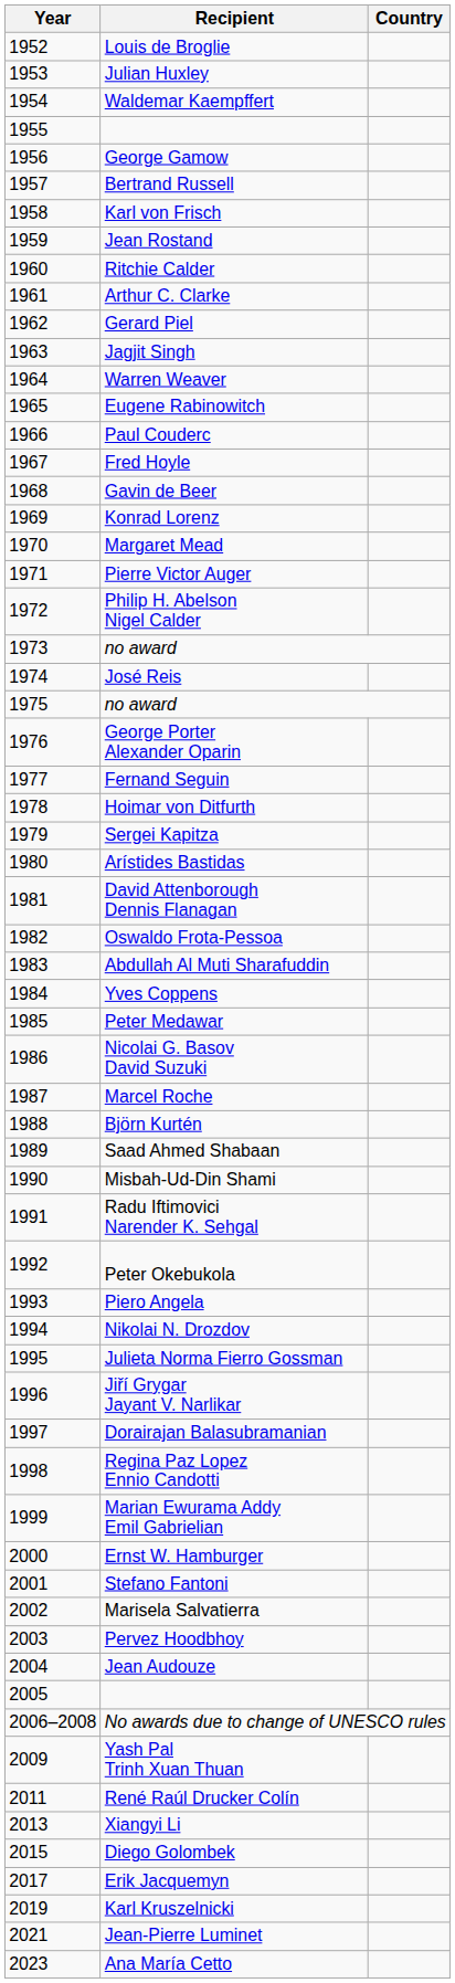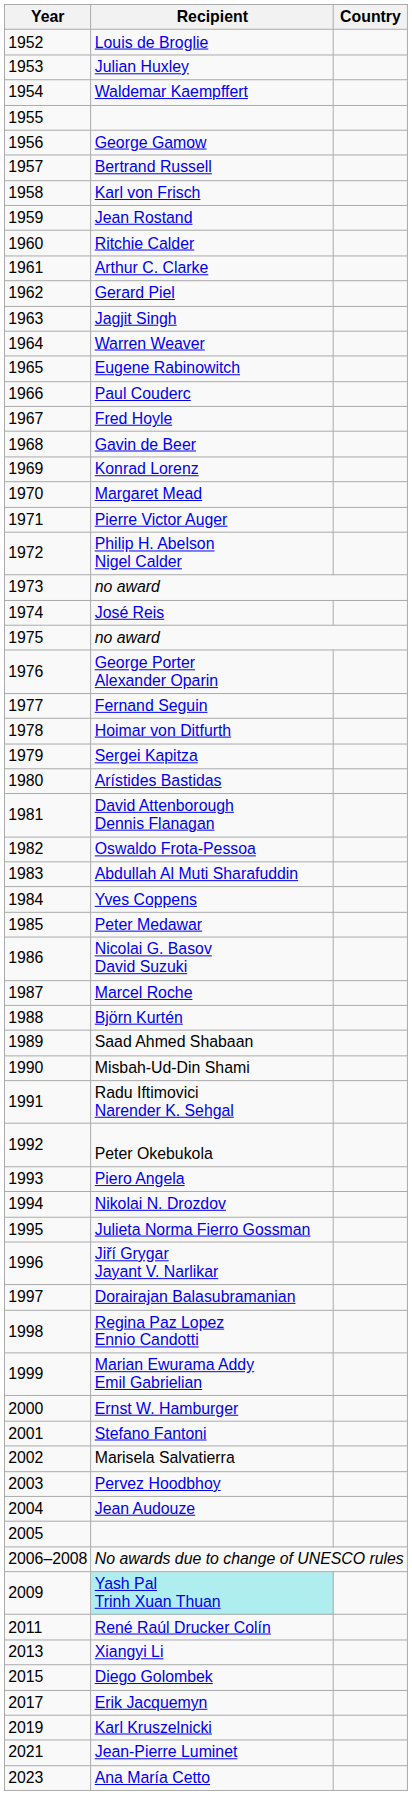Yash Pal Trinh Xuan Thuan | Recipient: no background -> paleturquoise background
